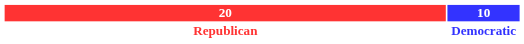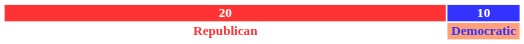Republican | column 2: no background -> lightsalmon background
